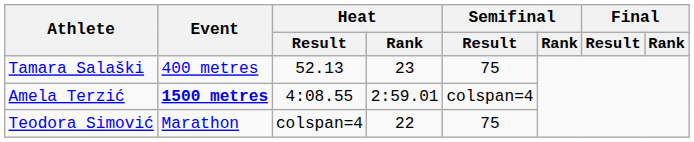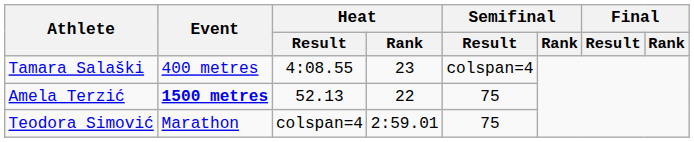Tamara Salaški | Heat / Result: 52.13 -> 4:08.55
Tamara Salaški | Semifinal / Result: 75 -> colspan=4
Amela Terzić | Heat / Result: 4:08.55 -> 52.13
Amela Terzić | Heat / Rank: 2:59.01 -> 22
Amela Terzić | Semifinal / Result: colspan=4 -> 75
Teodora Simović | Heat / Rank: 22 -> 2:59.01
